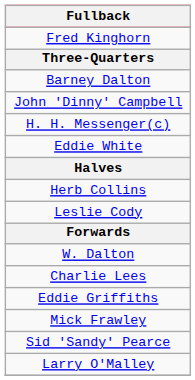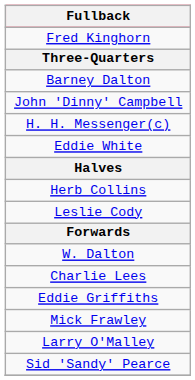row 16 | column 1: Sid 'Sandy' Pearce -> Larry O'Malley
row 17 | column 1: Larry O'Malley -> Sid 'Sandy' Pearce
